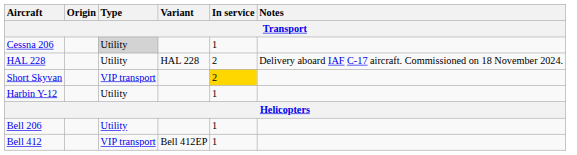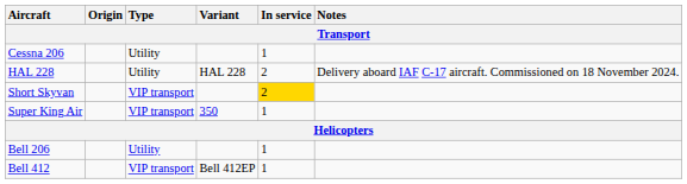Cessna 206 | Type: lightgrey background -> no background
+ row: Super King Air | VIP transport | 350 | 1
- row: Harbin Y-12 | Utility | 1
